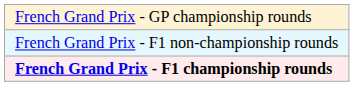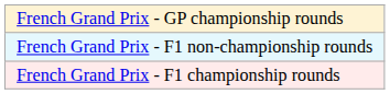row 3 | column 1: bold -> normal
